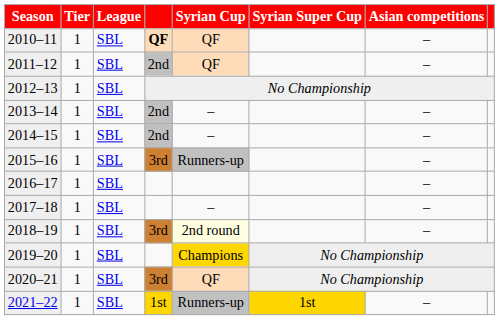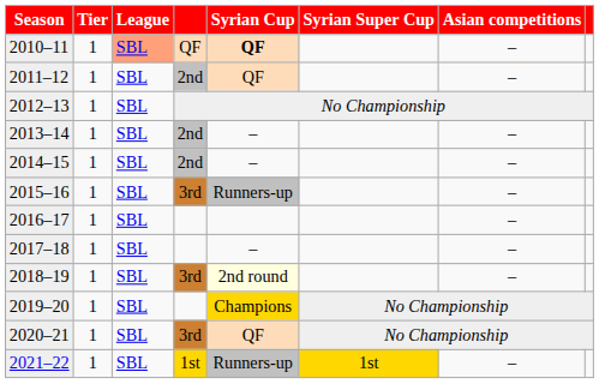2010–11 | League: no background -> lightsalmon background
2010–11 | column 4: bold -> normal
2010–11 | Syrian Cup: normal -> bold
